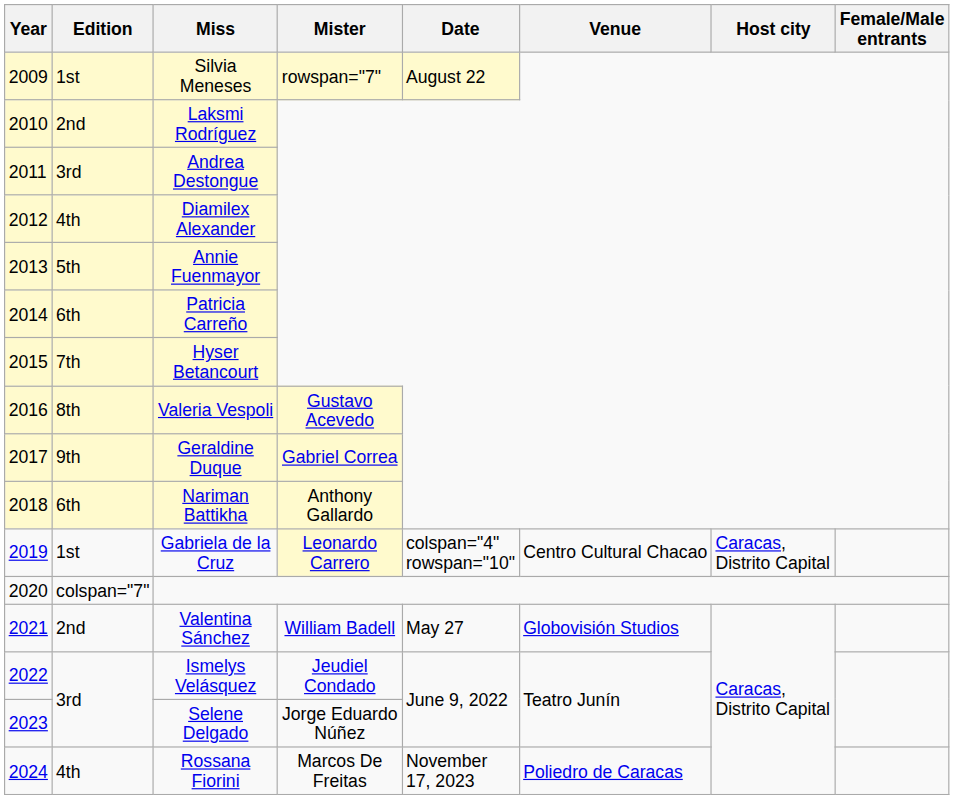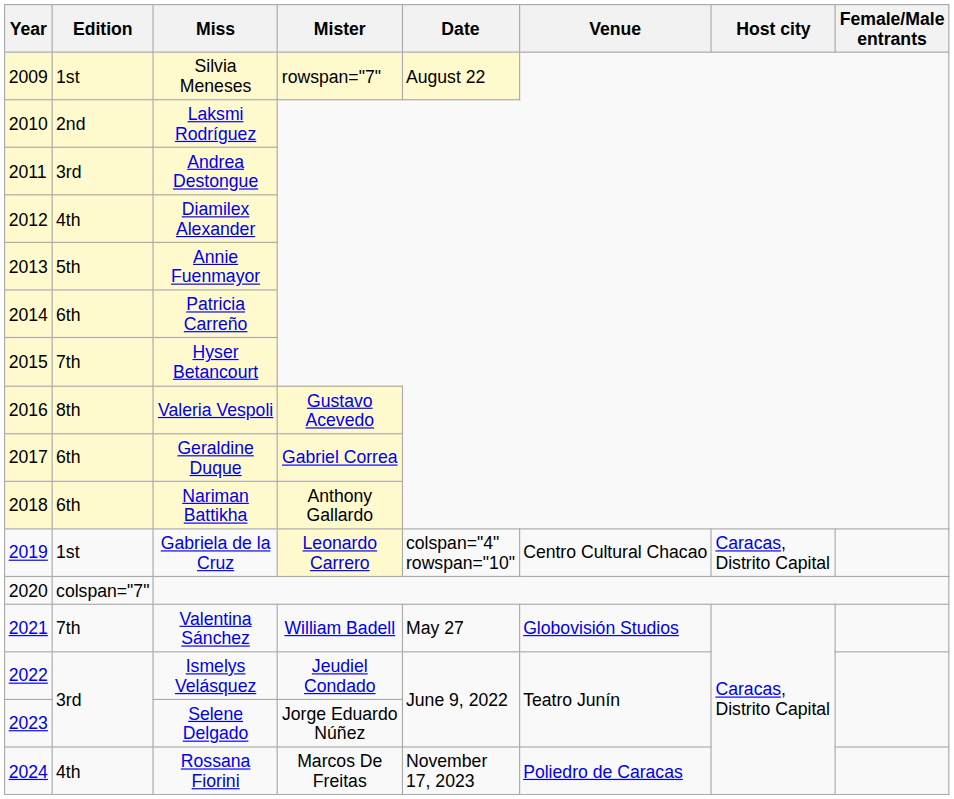Geraldine Duque | Edition: 9th -> 6th
Valentina Sánchez | Edition: 2nd -> 7th
